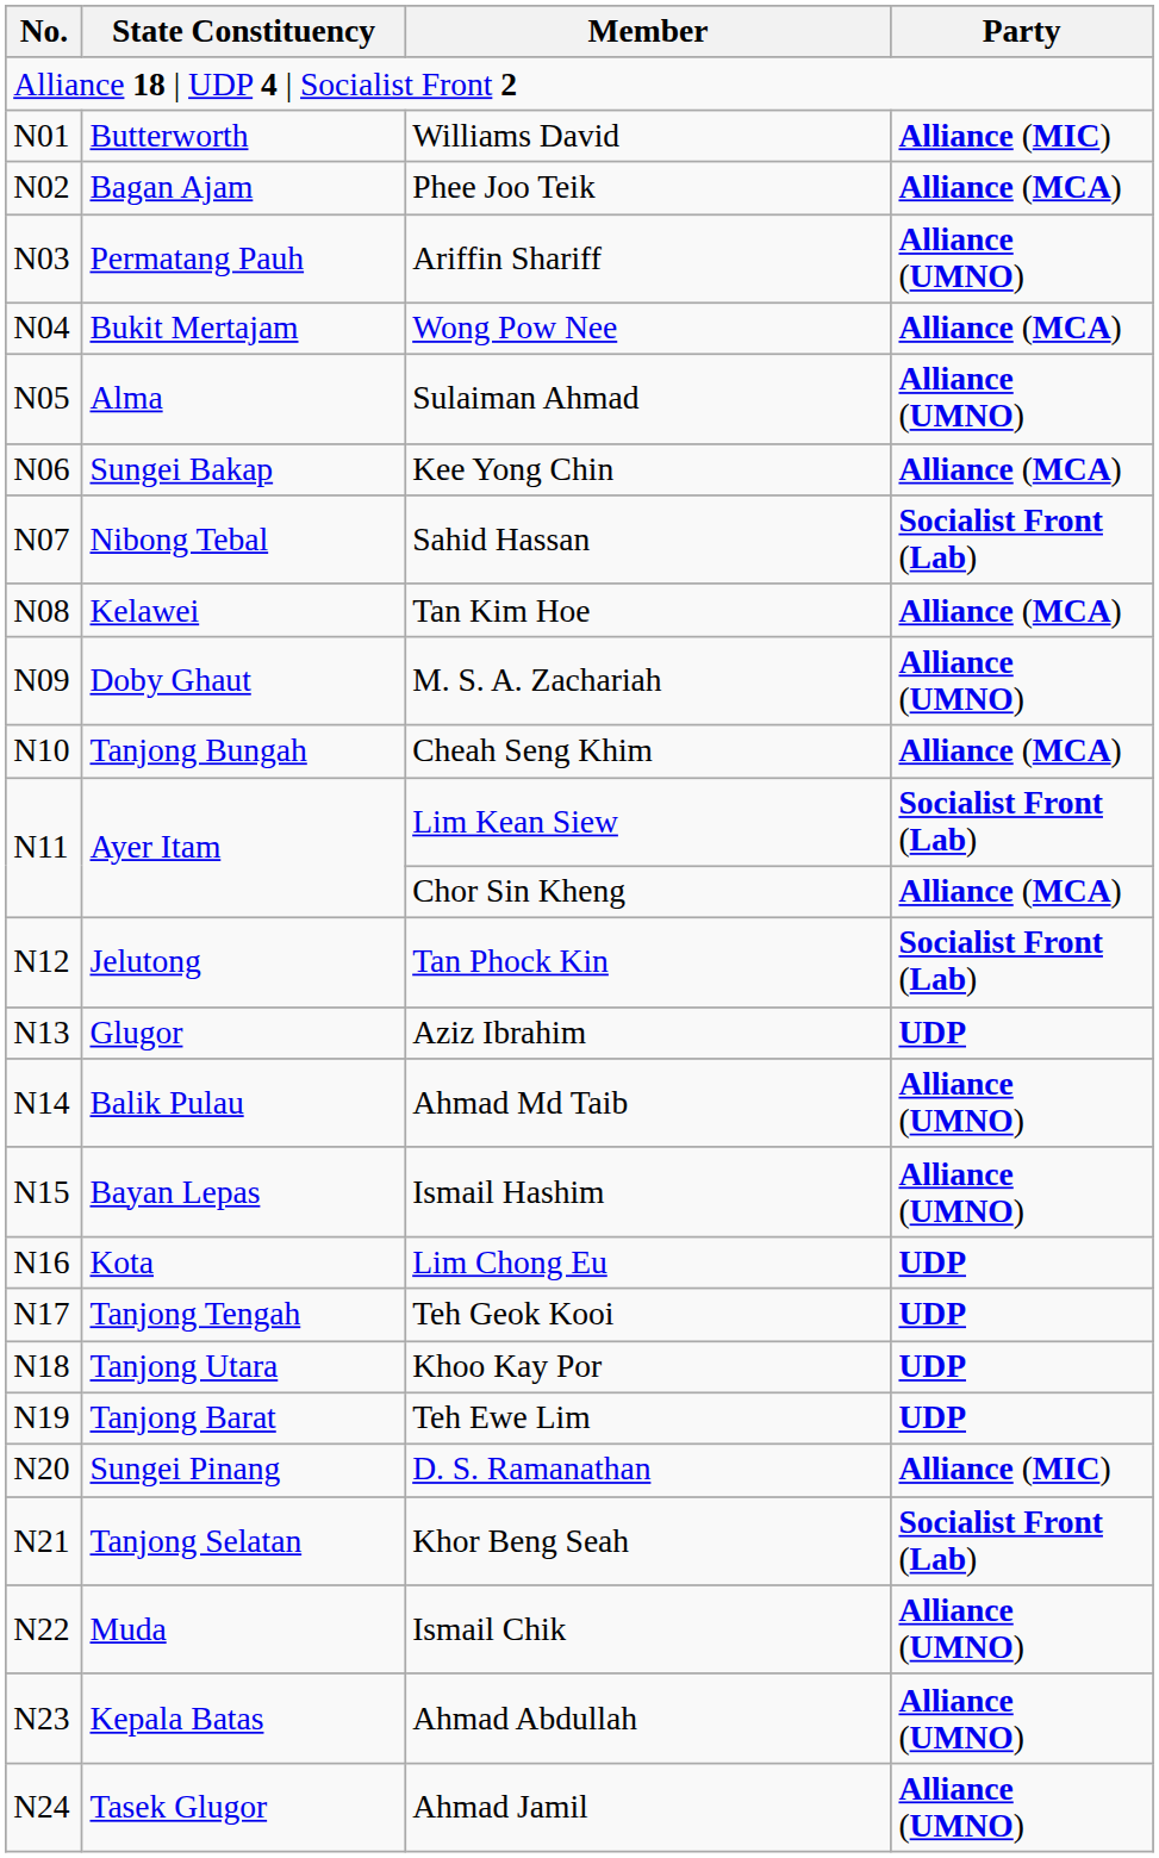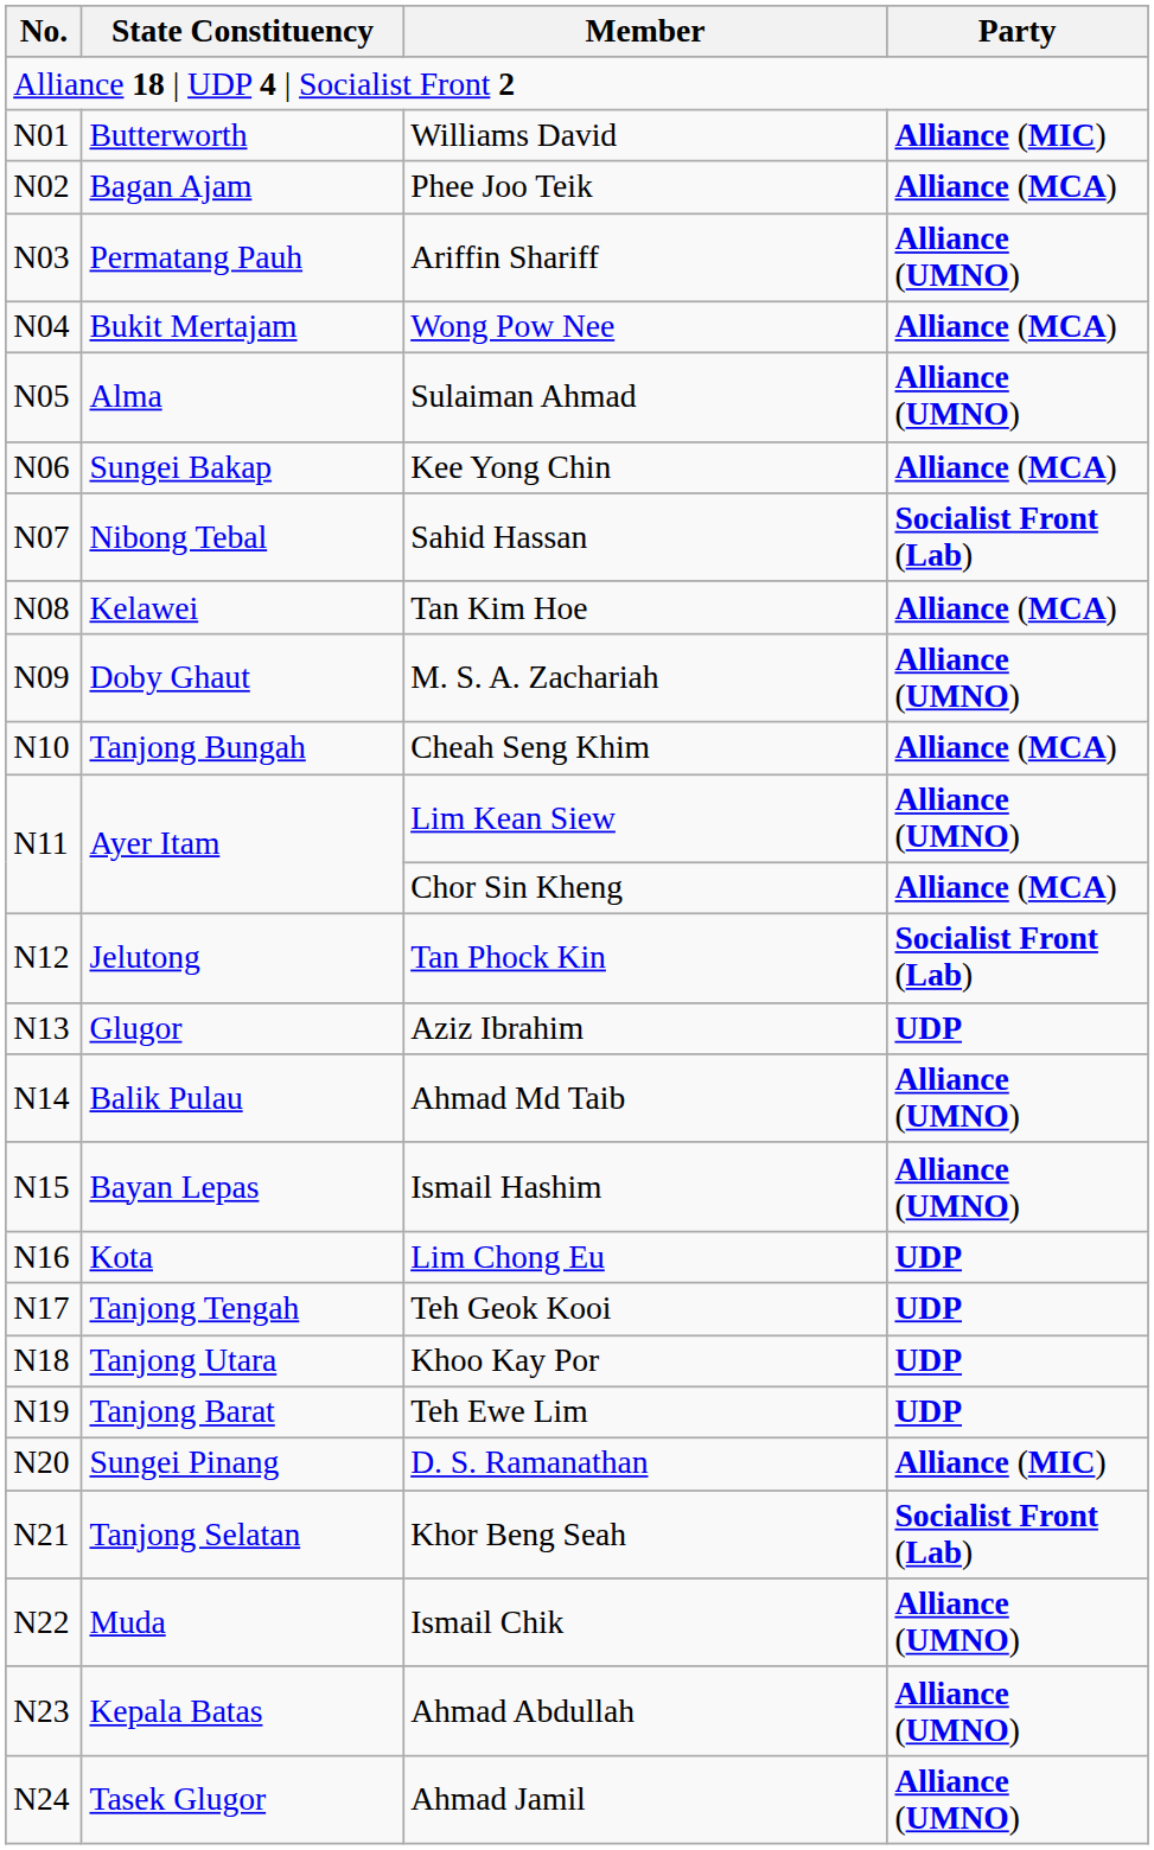Lim Kean Siew | Party: Socialist Front (Lab) -> Alliance (UMNO)
